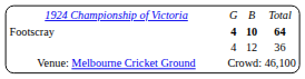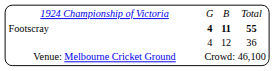Footscray | column 3: 10 -> 11
Footscray | column 4: 64 -> 55
